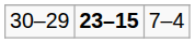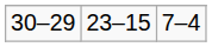30–29 | column 2: bold -> normal
